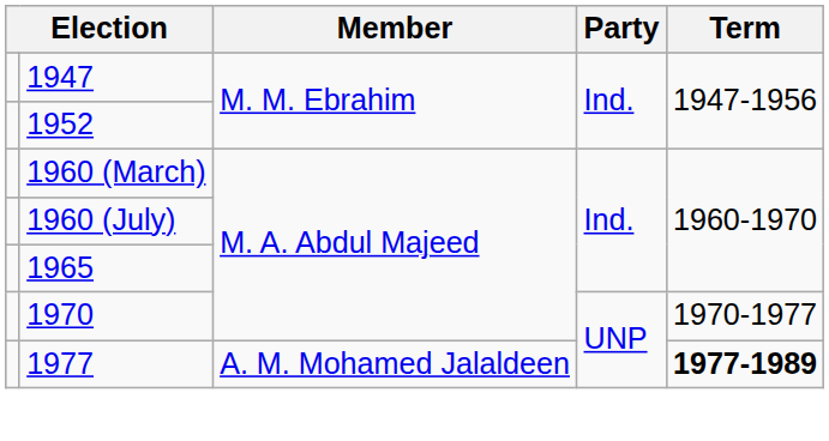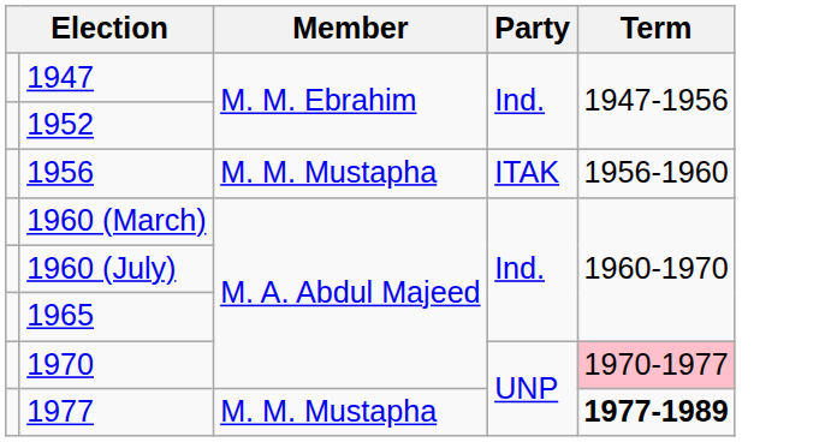+ row: 1956 | M. M. Mustapha | ITAK | 1956-1960
1970 | Term: no background -> pink background
1977 | Member: A. M. Mohamed Jalaldeen -> M. M. Mustapha
